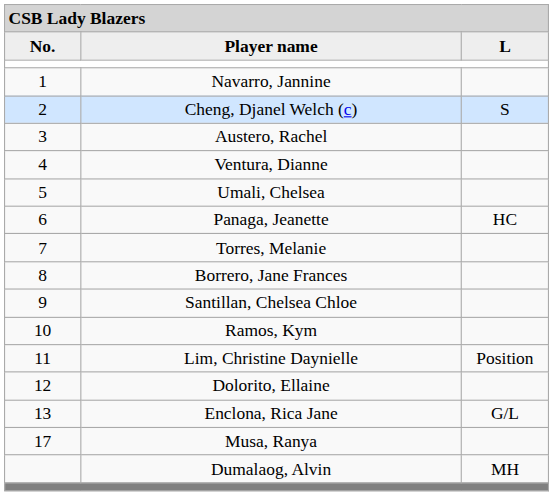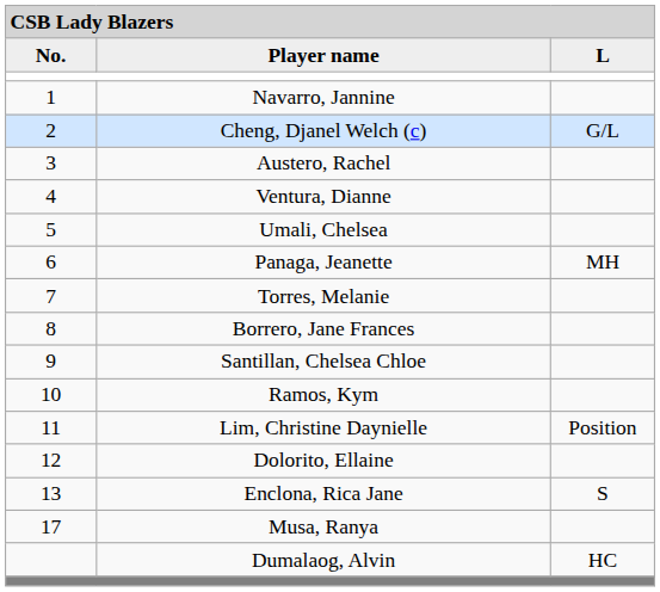Cheng, Djanel Welch (c) | column 3: S -> G/L
Panaga, Jeanette | column 3: HC -> MH
Enclona, Rica Jane | column 3: G/L -> S
Dumalaog, Alvin | column 3: MH -> HC
